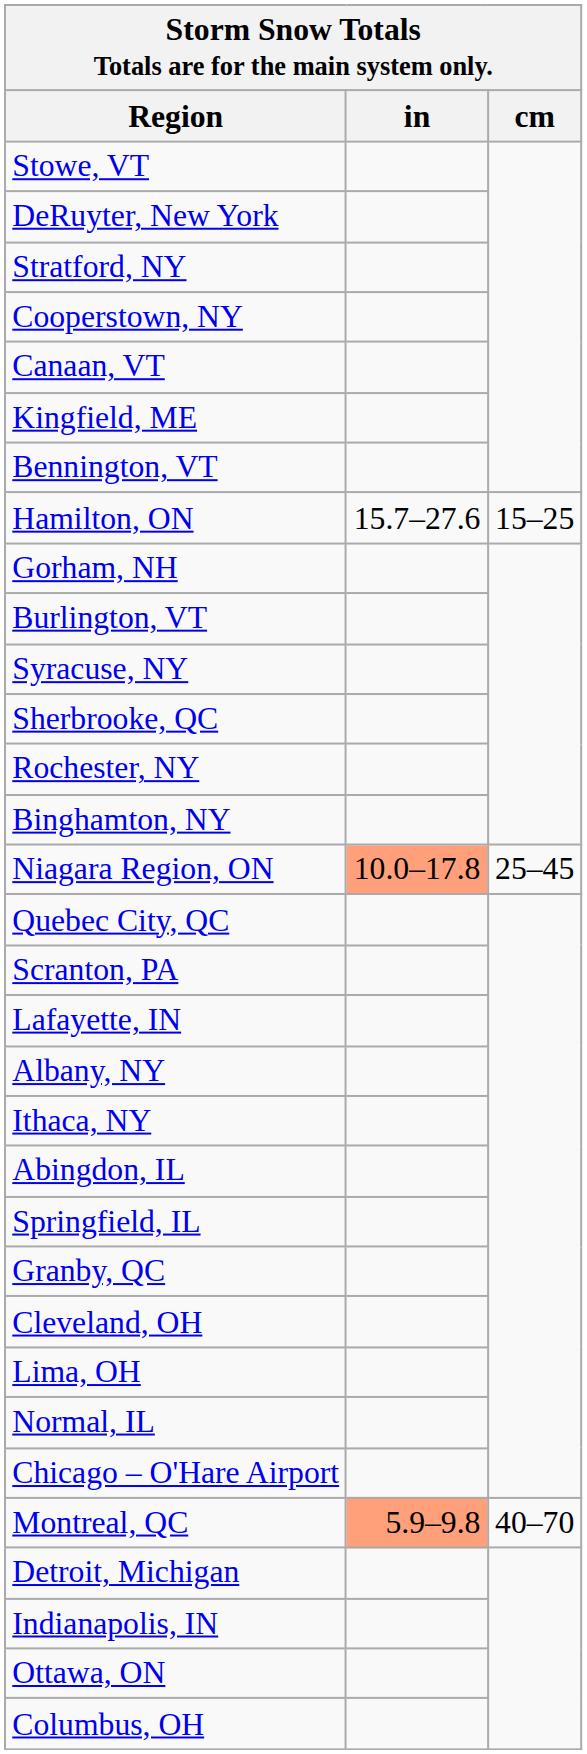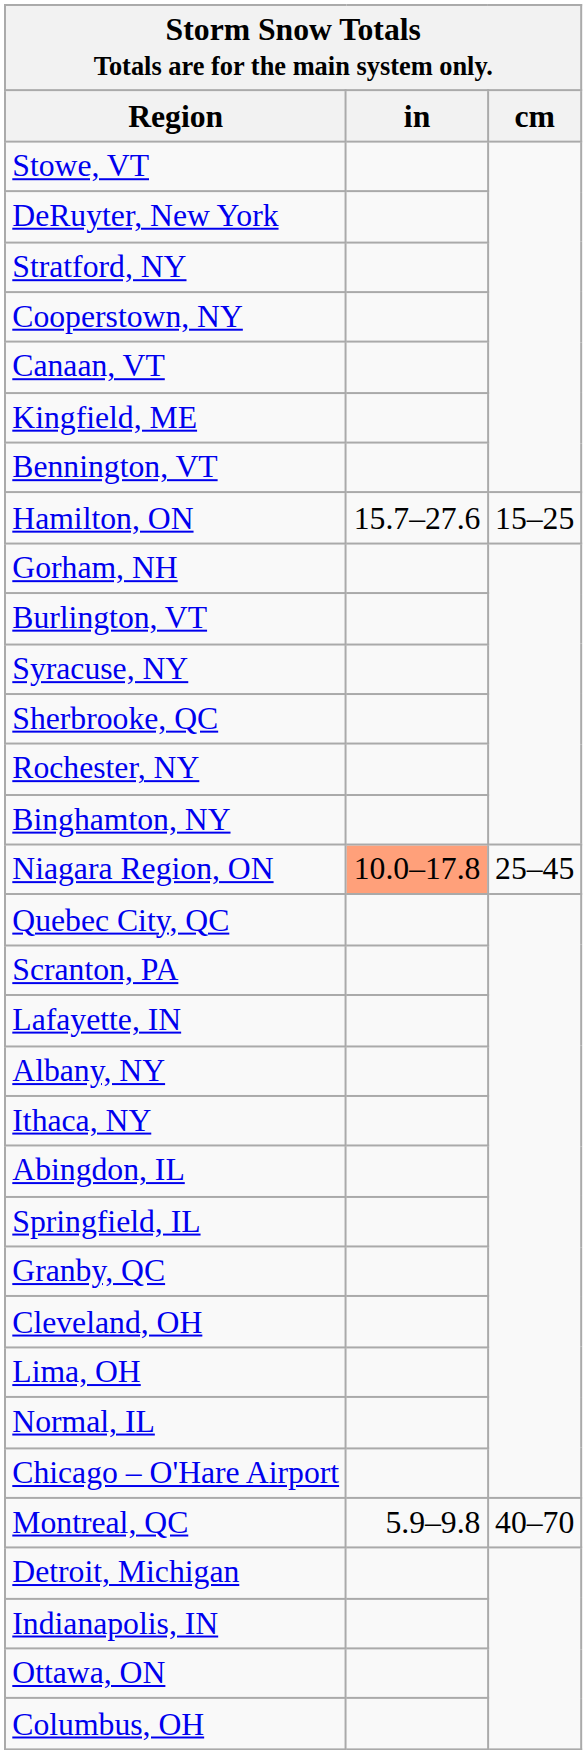Montreal, QC | in: lightsalmon background -> no background
